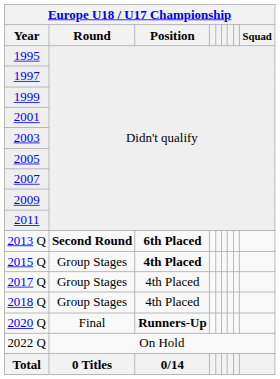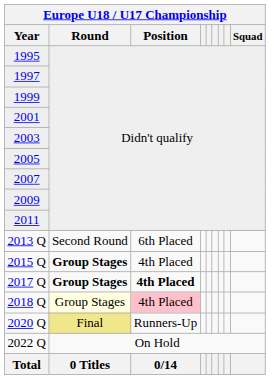2013 Q | Europe U18 / U17 Championship / Round: bold -> normal
2013 Q | Europe U18 / U17 Championship / Position: bold -> normal
2015 Q | Europe U18 / U17 Championship / Round: normal -> bold
2015 Q | Europe U18 / U17 Championship / Position: bold -> normal
2017 Q | Europe U18 / U17 Championship / Round: normal -> bold
2017 Q | Europe U18 / U17 Championship / Position: normal -> bold
2018 Q | Europe U18 / U17 Championship / Round: no background -> lightyellow background
2018 Q | Europe U18 / U17 Championship / Position: no background -> pink background
2020 Q | Europe U18 / U17 Championship / Round: no background -> khaki background
2020 Q | Europe U18 / U17 Championship / Position: bold -> normal
